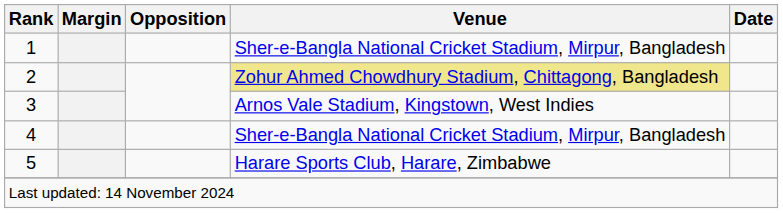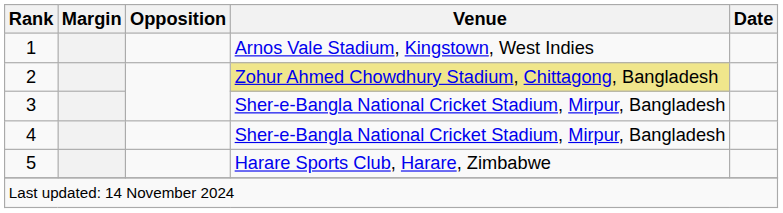1 | Venue: Sher-e-Bangla National Cricket Stadium, Mirpur, Bangladesh -> Arnos Vale Stadium, Kingstown, West Indies
3 | Venue: Arnos Vale Stadium, Kingstown, West Indies -> Sher-e-Bangla National Cricket Stadium, Mirpur, Bangladesh
